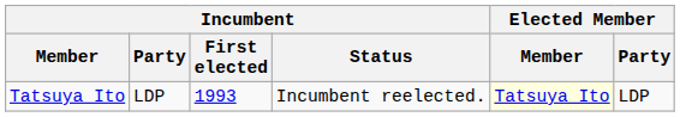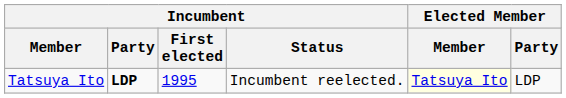row 3 | Incumbent / Party: normal -> bold
row 3 | Incumbent / First elected: 1993 -> 1995
